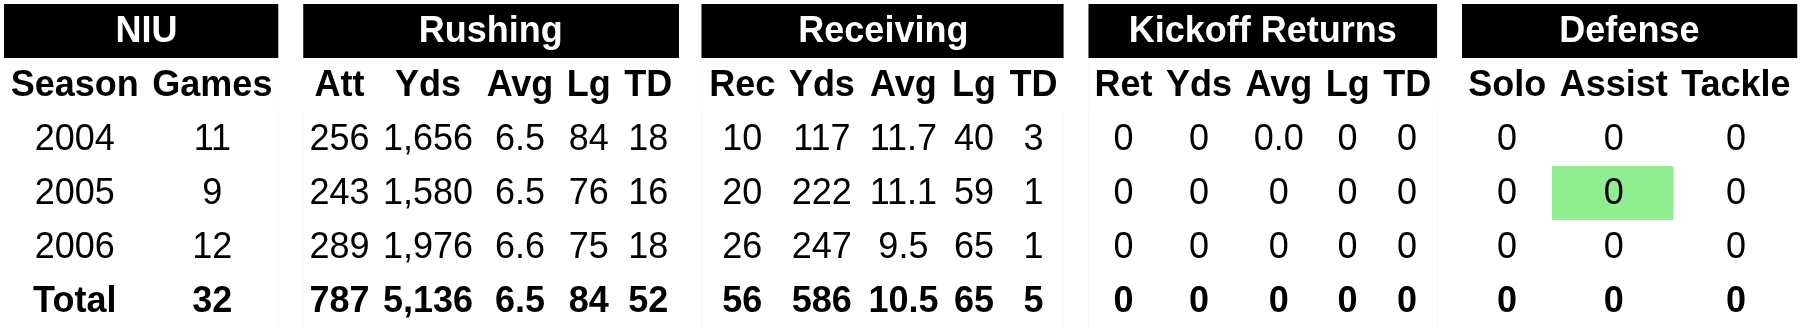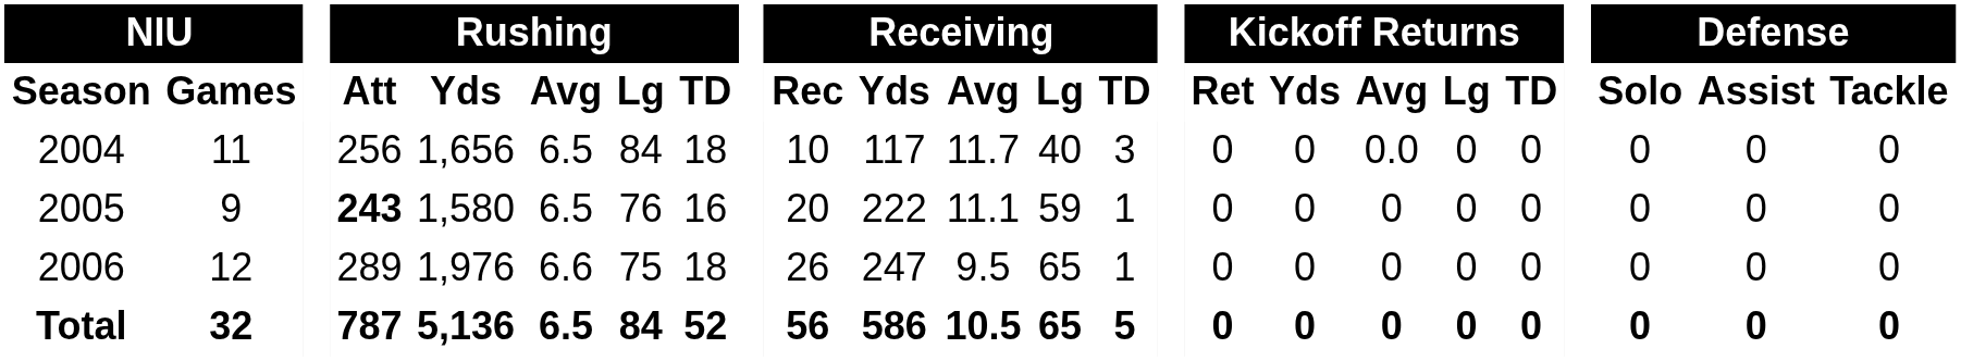2005 | Rushing / Att: normal -> bold
2005 | Defense / Assist: lightgreen background -> no background
